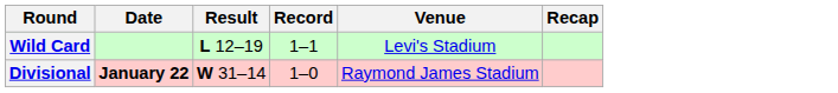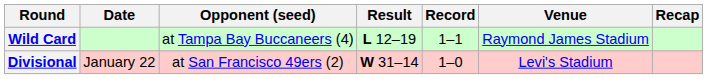+ column: Opponent (seed) | at Tampa Bay Buccaneers (4) | at San Francisco 49ers (2)
Wild Card | Venue: Levi's Stadium -> Raymond James Stadium
Divisional | Date: bold -> normal
Divisional | Venue: Raymond James Stadium -> Levi's Stadium
